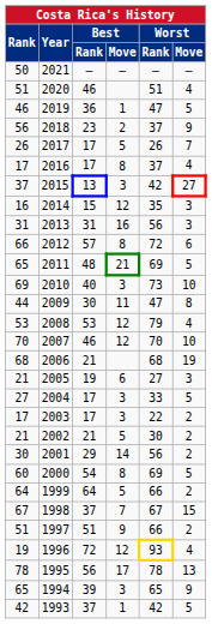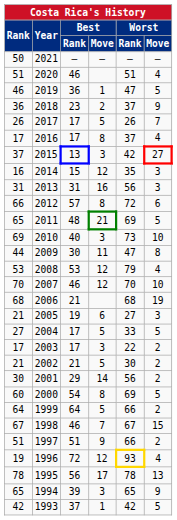2018 | Rank: 56 -> 36
2004 | Best / Move: 3 -> 5
1998 | Best / Rank: 37 -> 46
